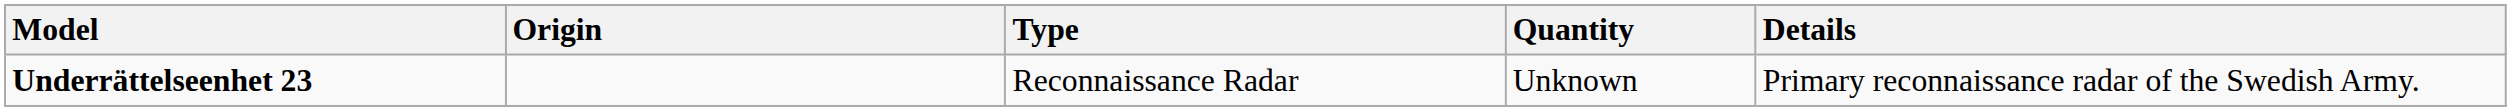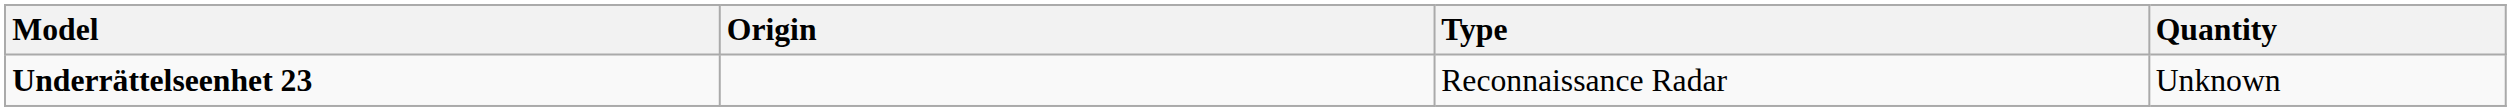- column: Details | Primary reconnaissance radar of the Swedish Army.
